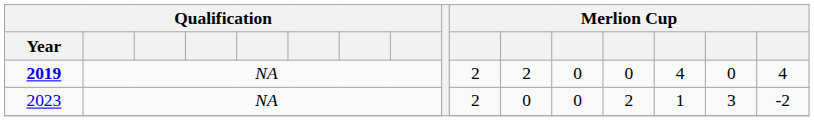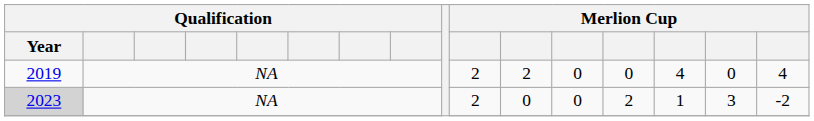2019 | Qualification / Year: bold -> normal
2023 | Qualification / Year: no background -> lightgrey background
